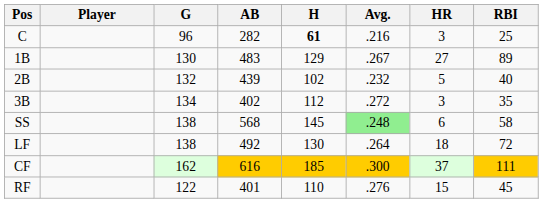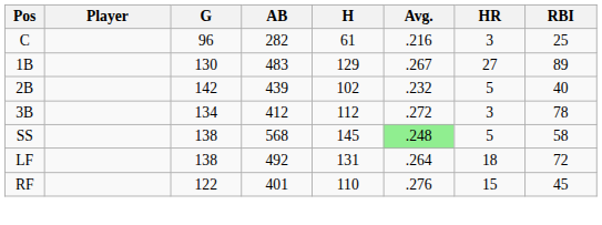C | H: bold -> normal
2B | G: 132 -> 142
3B | AB: 402 -> 412
3B | RBI: 35 -> 78
SS | HR: 6 -> 5
LF | H: 130 -> 131
- row: CF | 162 | 616 | 185 | .300 | 37 | 111
